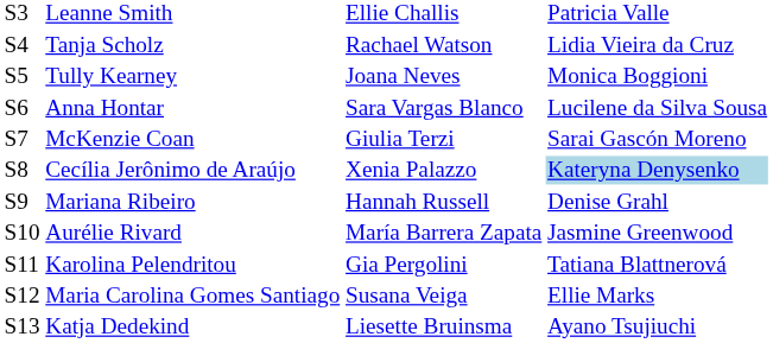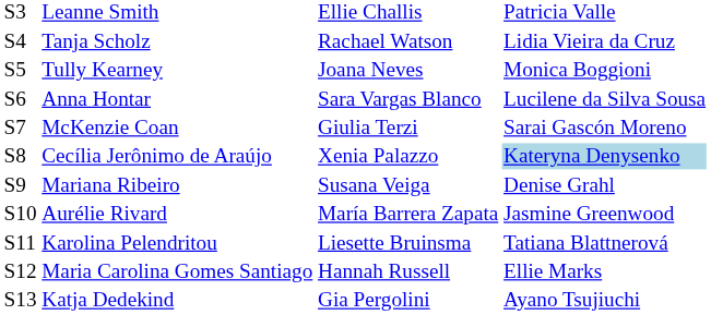Mariana Ribeiro | column 3: Hannah Russell -> Susana Veiga
Karolina Pelendritou | column 3: Gia Pergolini -> Liesette Bruinsma
Maria Carolina Gomes Santiago | column 3: Susana Veiga -> Hannah Russell
Katja Dedekind | column 3: Liesette Bruinsma -> Gia Pergolini
